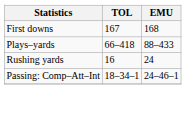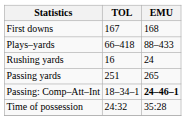+ row: Passing yards | 251 | 265
Passing: Comp–Att–Int | EMU: normal -> bold
+ row: Time of possession | 24:32 | 35:28
